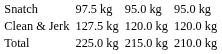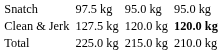Clean & Jerk | column 4: normal -> bold
